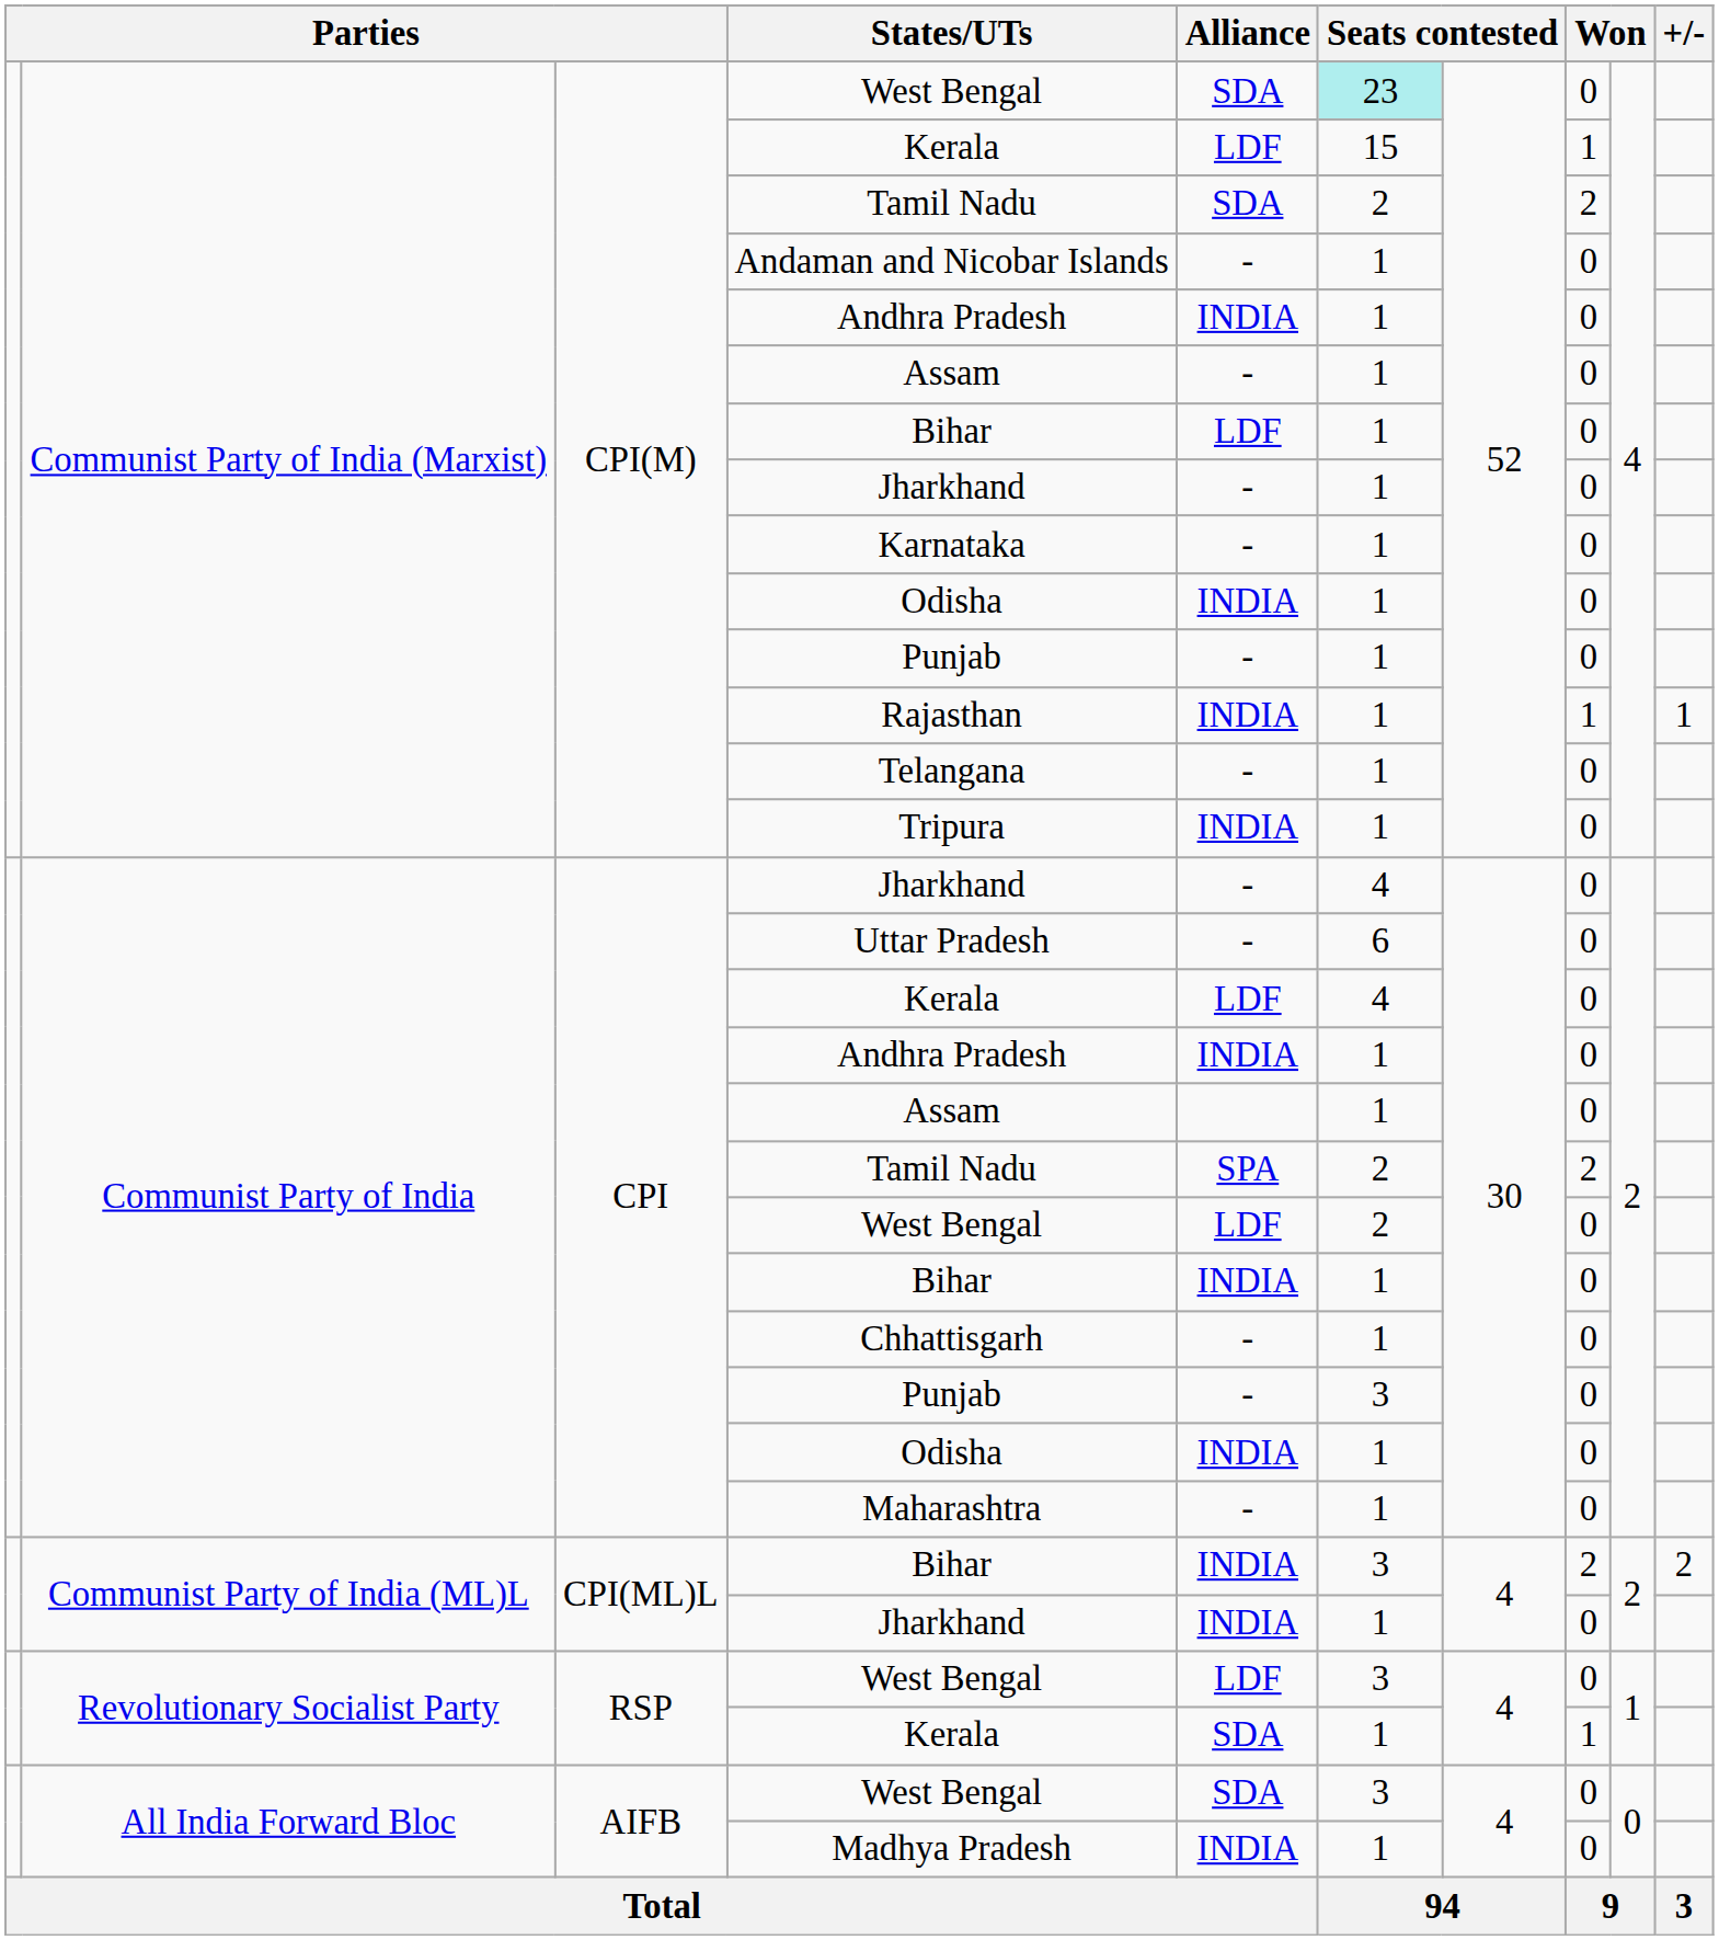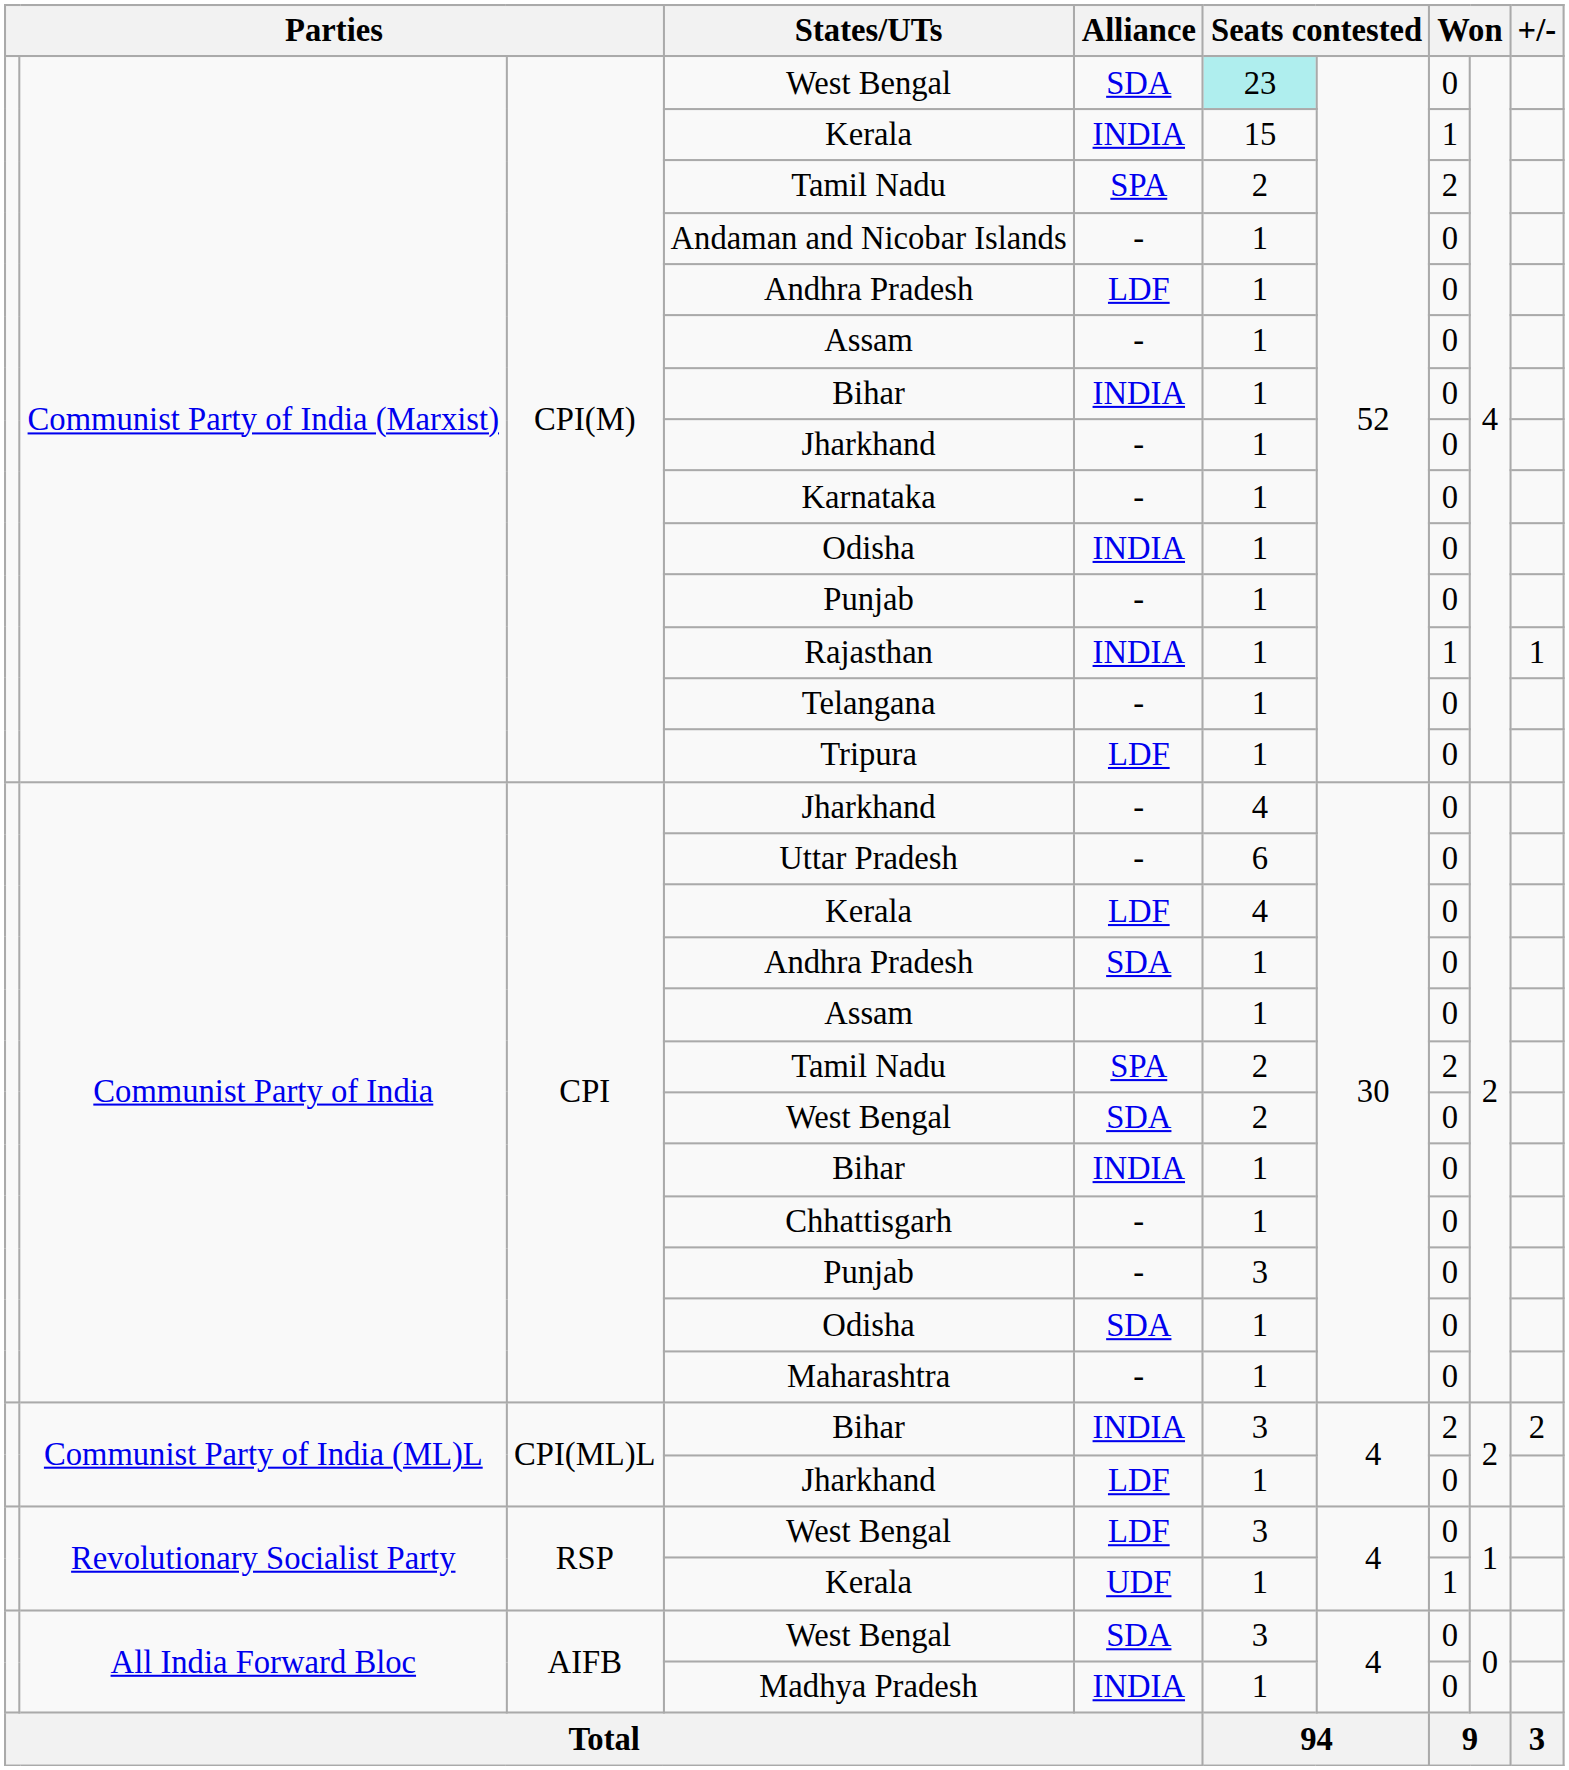Communist Party of India (Marxist) / Kerala | Alliance: LDF -> INDIA
Communist Party of India (Marxist) / Tamil Nadu | Alliance: SDA -> SPA
Communist Party of India (Marxist) / Andhra Pradesh | Alliance: INDIA -> LDF
Communist Party of India (Marxist) / Bihar | Alliance: LDF -> INDIA
Tripura | Alliance: INDIA -> LDF
Communist Party of India / Andhra Pradesh | Alliance: INDIA -> SDA
Communist Party of India / West Bengal | Alliance: LDF -> SDA
Communist Party of India / Odisha | Alliance: INDIA -> SDA
Communist Party of India (ML)L / Jharkhand | Alliance: INDIA -> LDF
Revolutionary Socialist Party / Kerala | Alliance: SDA -> UDF
